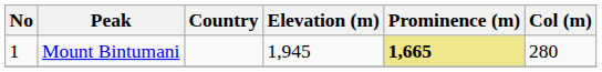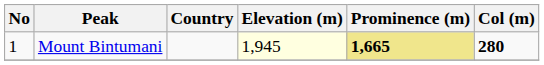Mount Bintumani | Elevation (m): no background -> lightyellow background
Mount Bintumani | Col (m): normal -> bold
